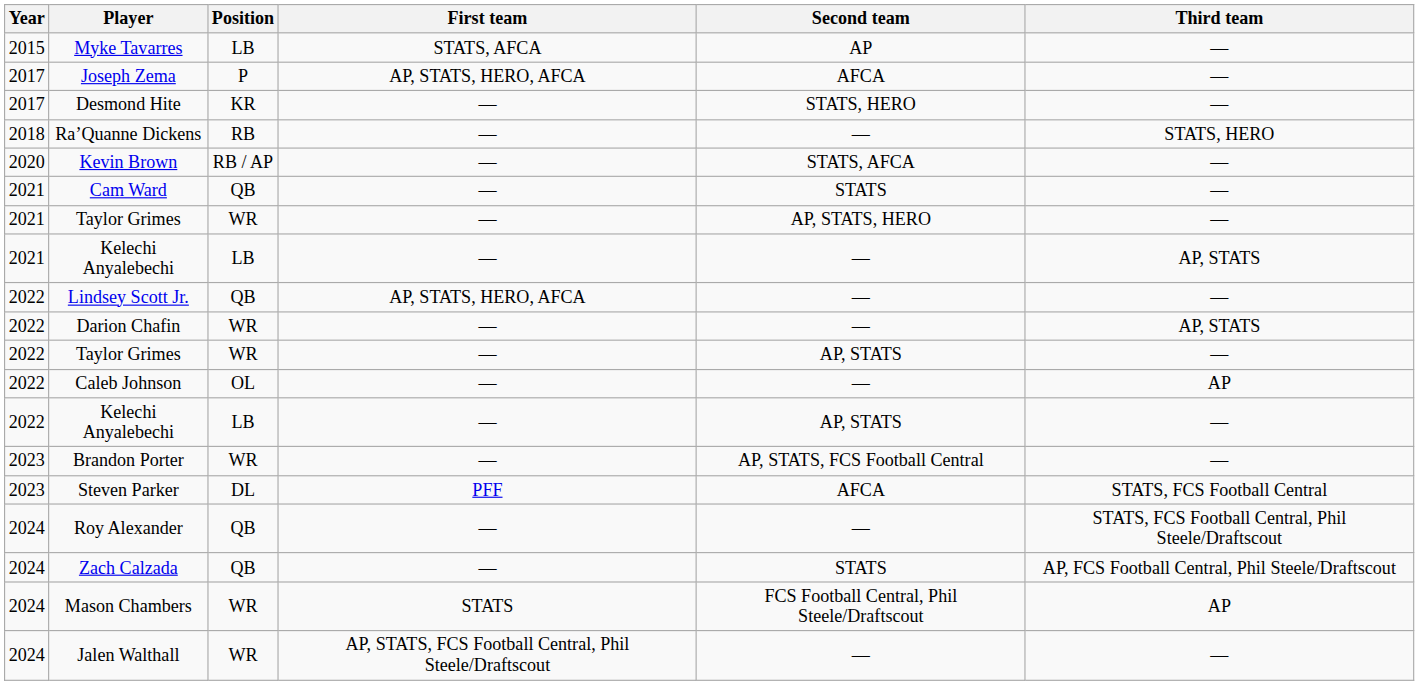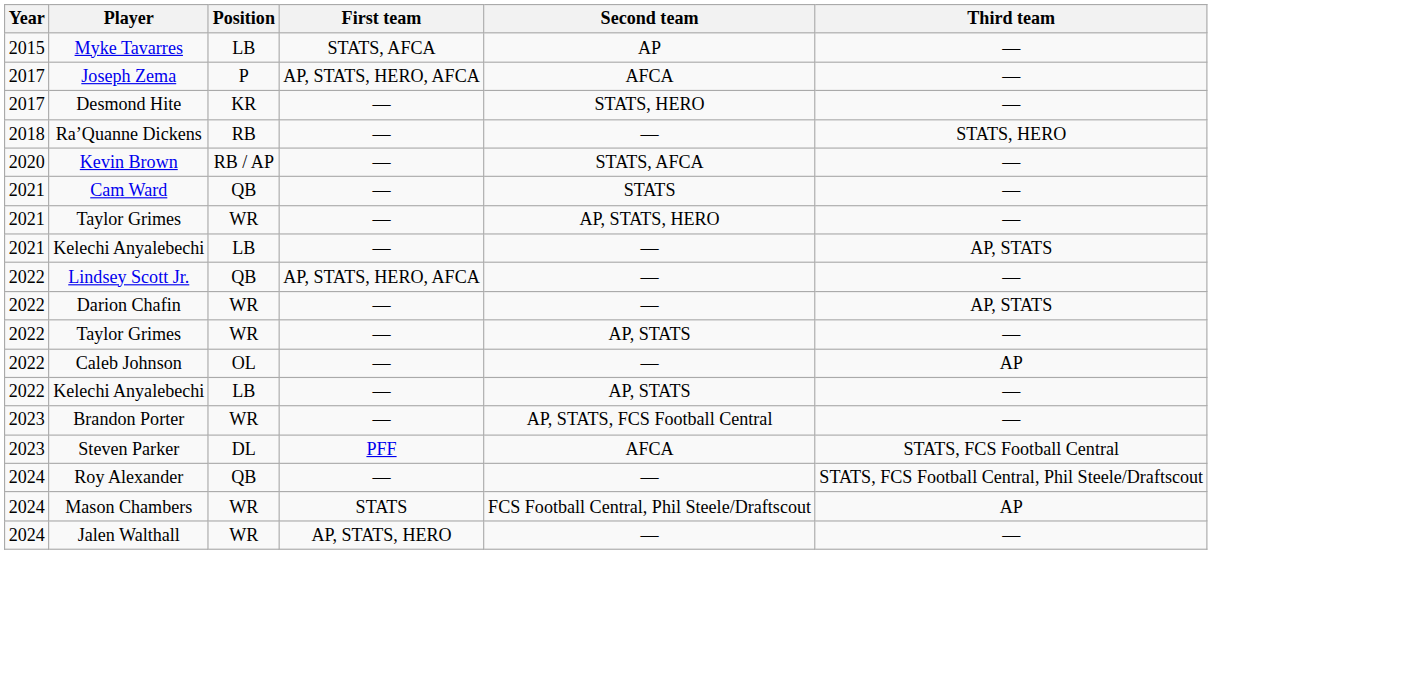- row: 2024 | Zach Calzada | QB | — | STATS | AP, FCS Football Central, Phil Steele/Draftscout
Jalen Walthall | First team: AP, STATS, FCS Football Central, Phil Steele/Draftscout -> AP, STATS, HERO
